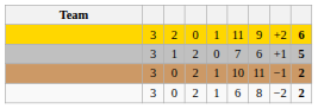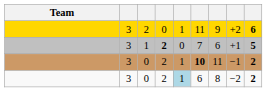row 3 | column 4: normal -> bold
row 4 | column 6: normal -> bold
row 5 | column 5: no background -> lightblue background
